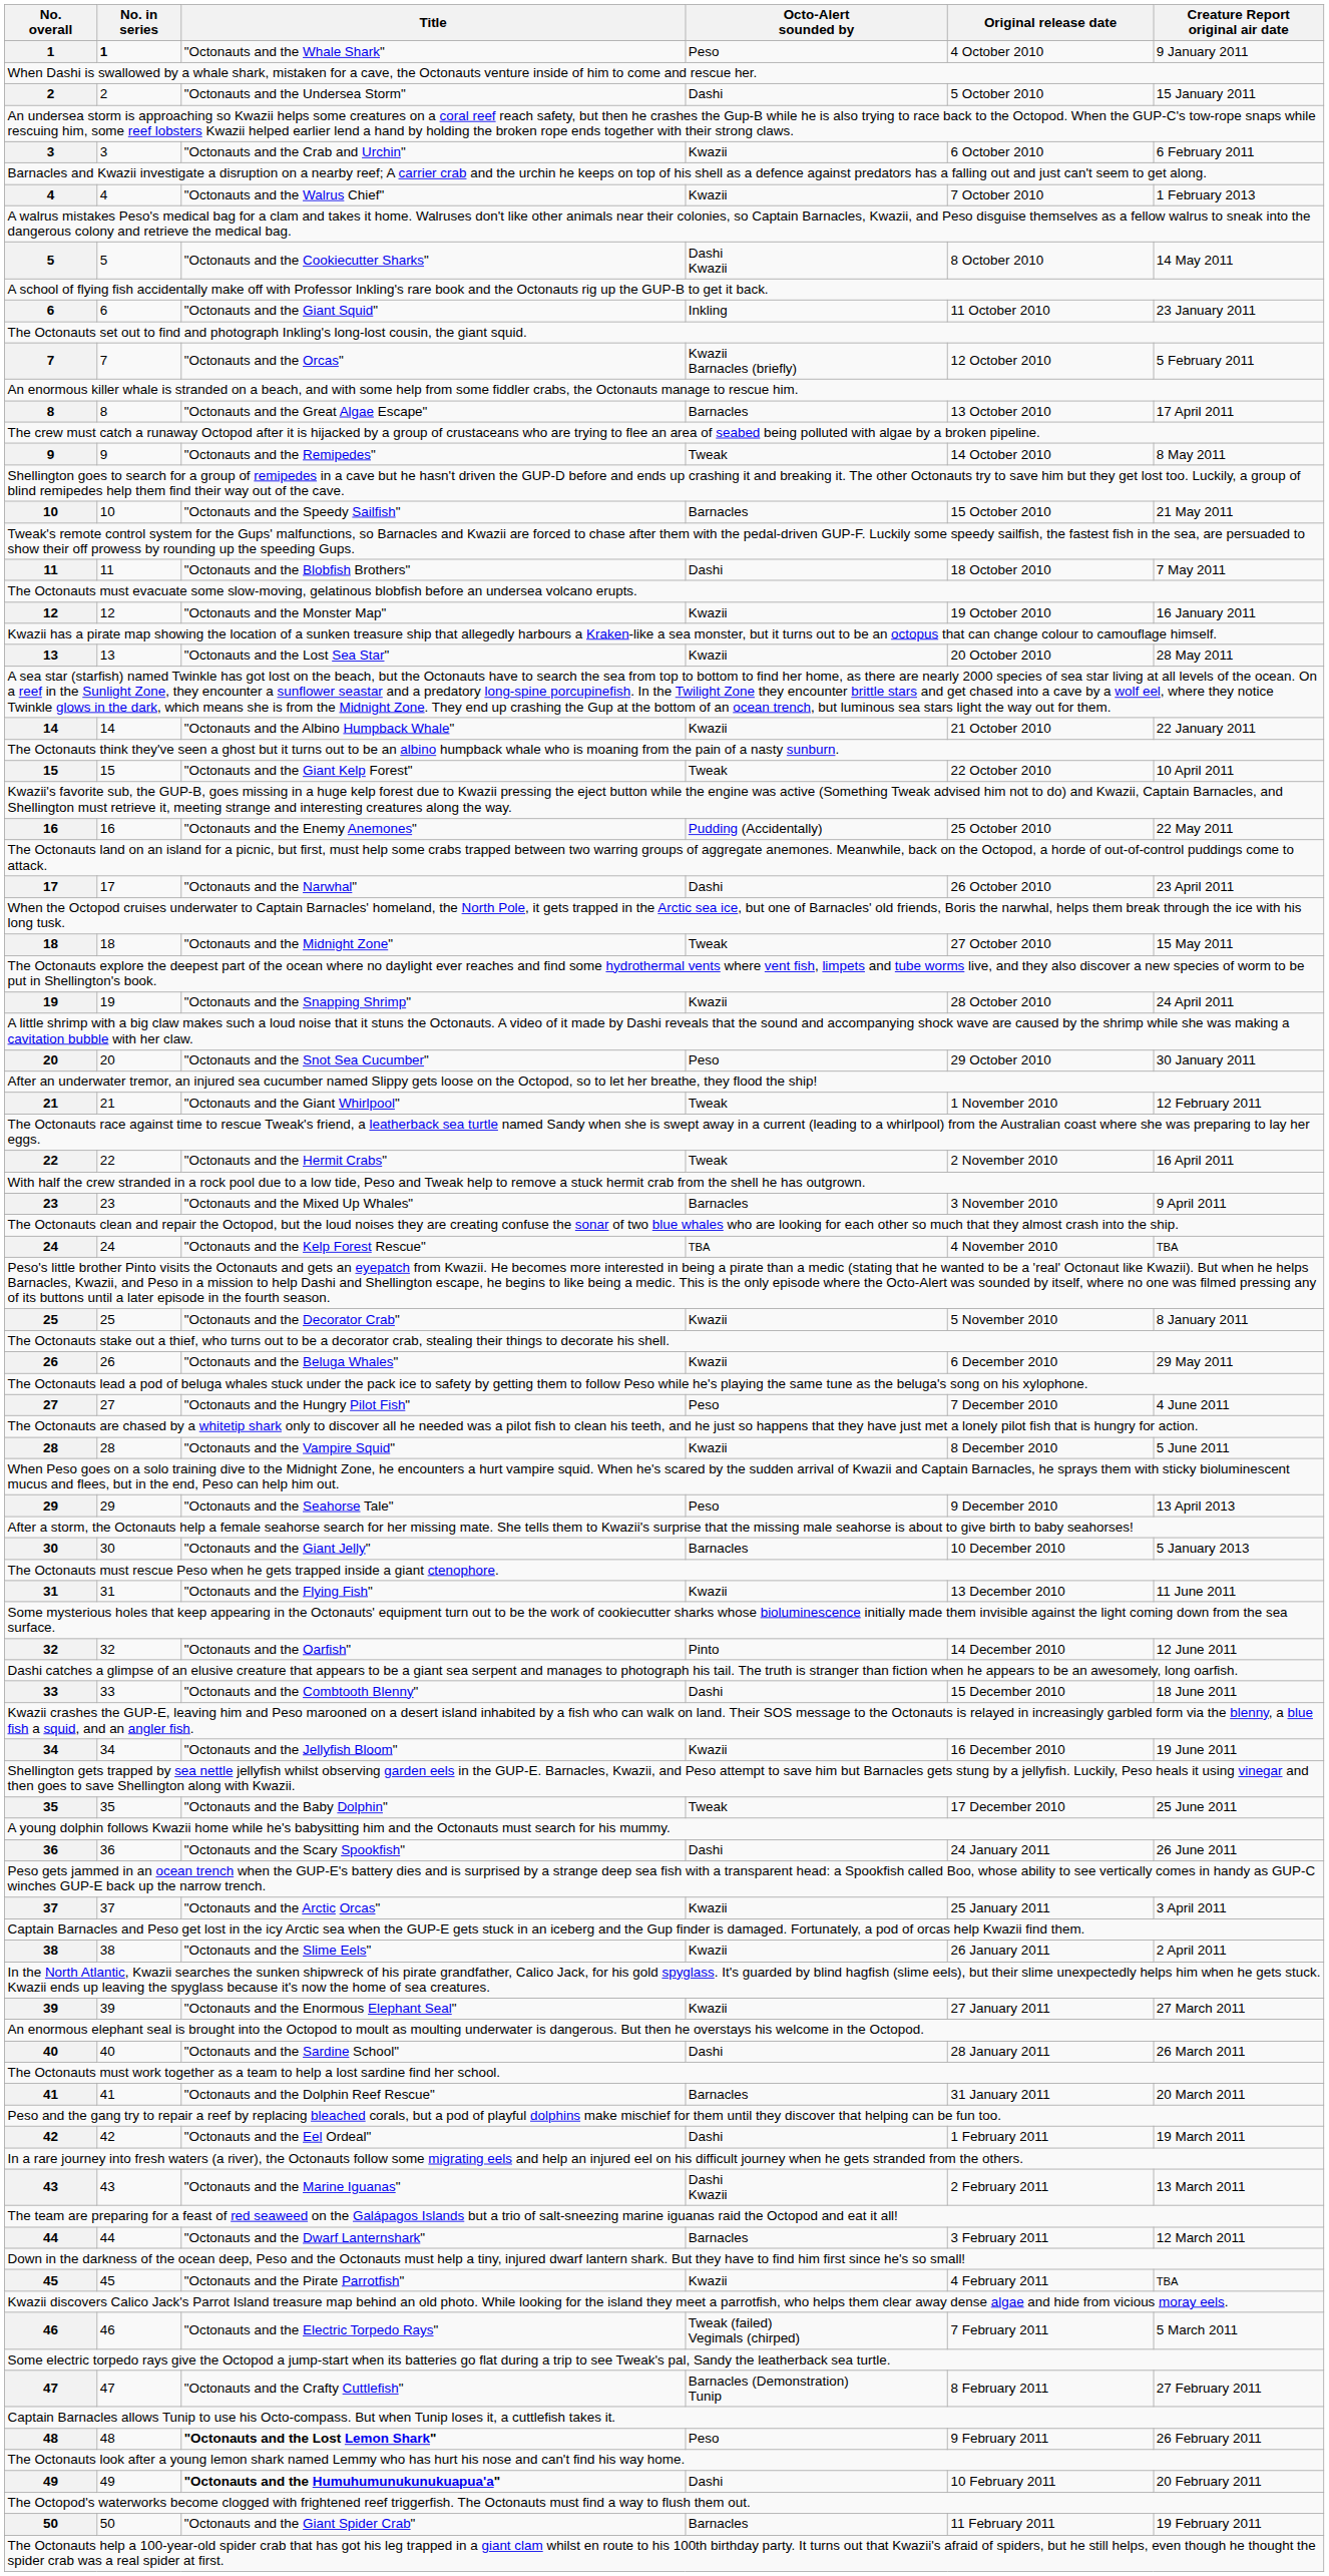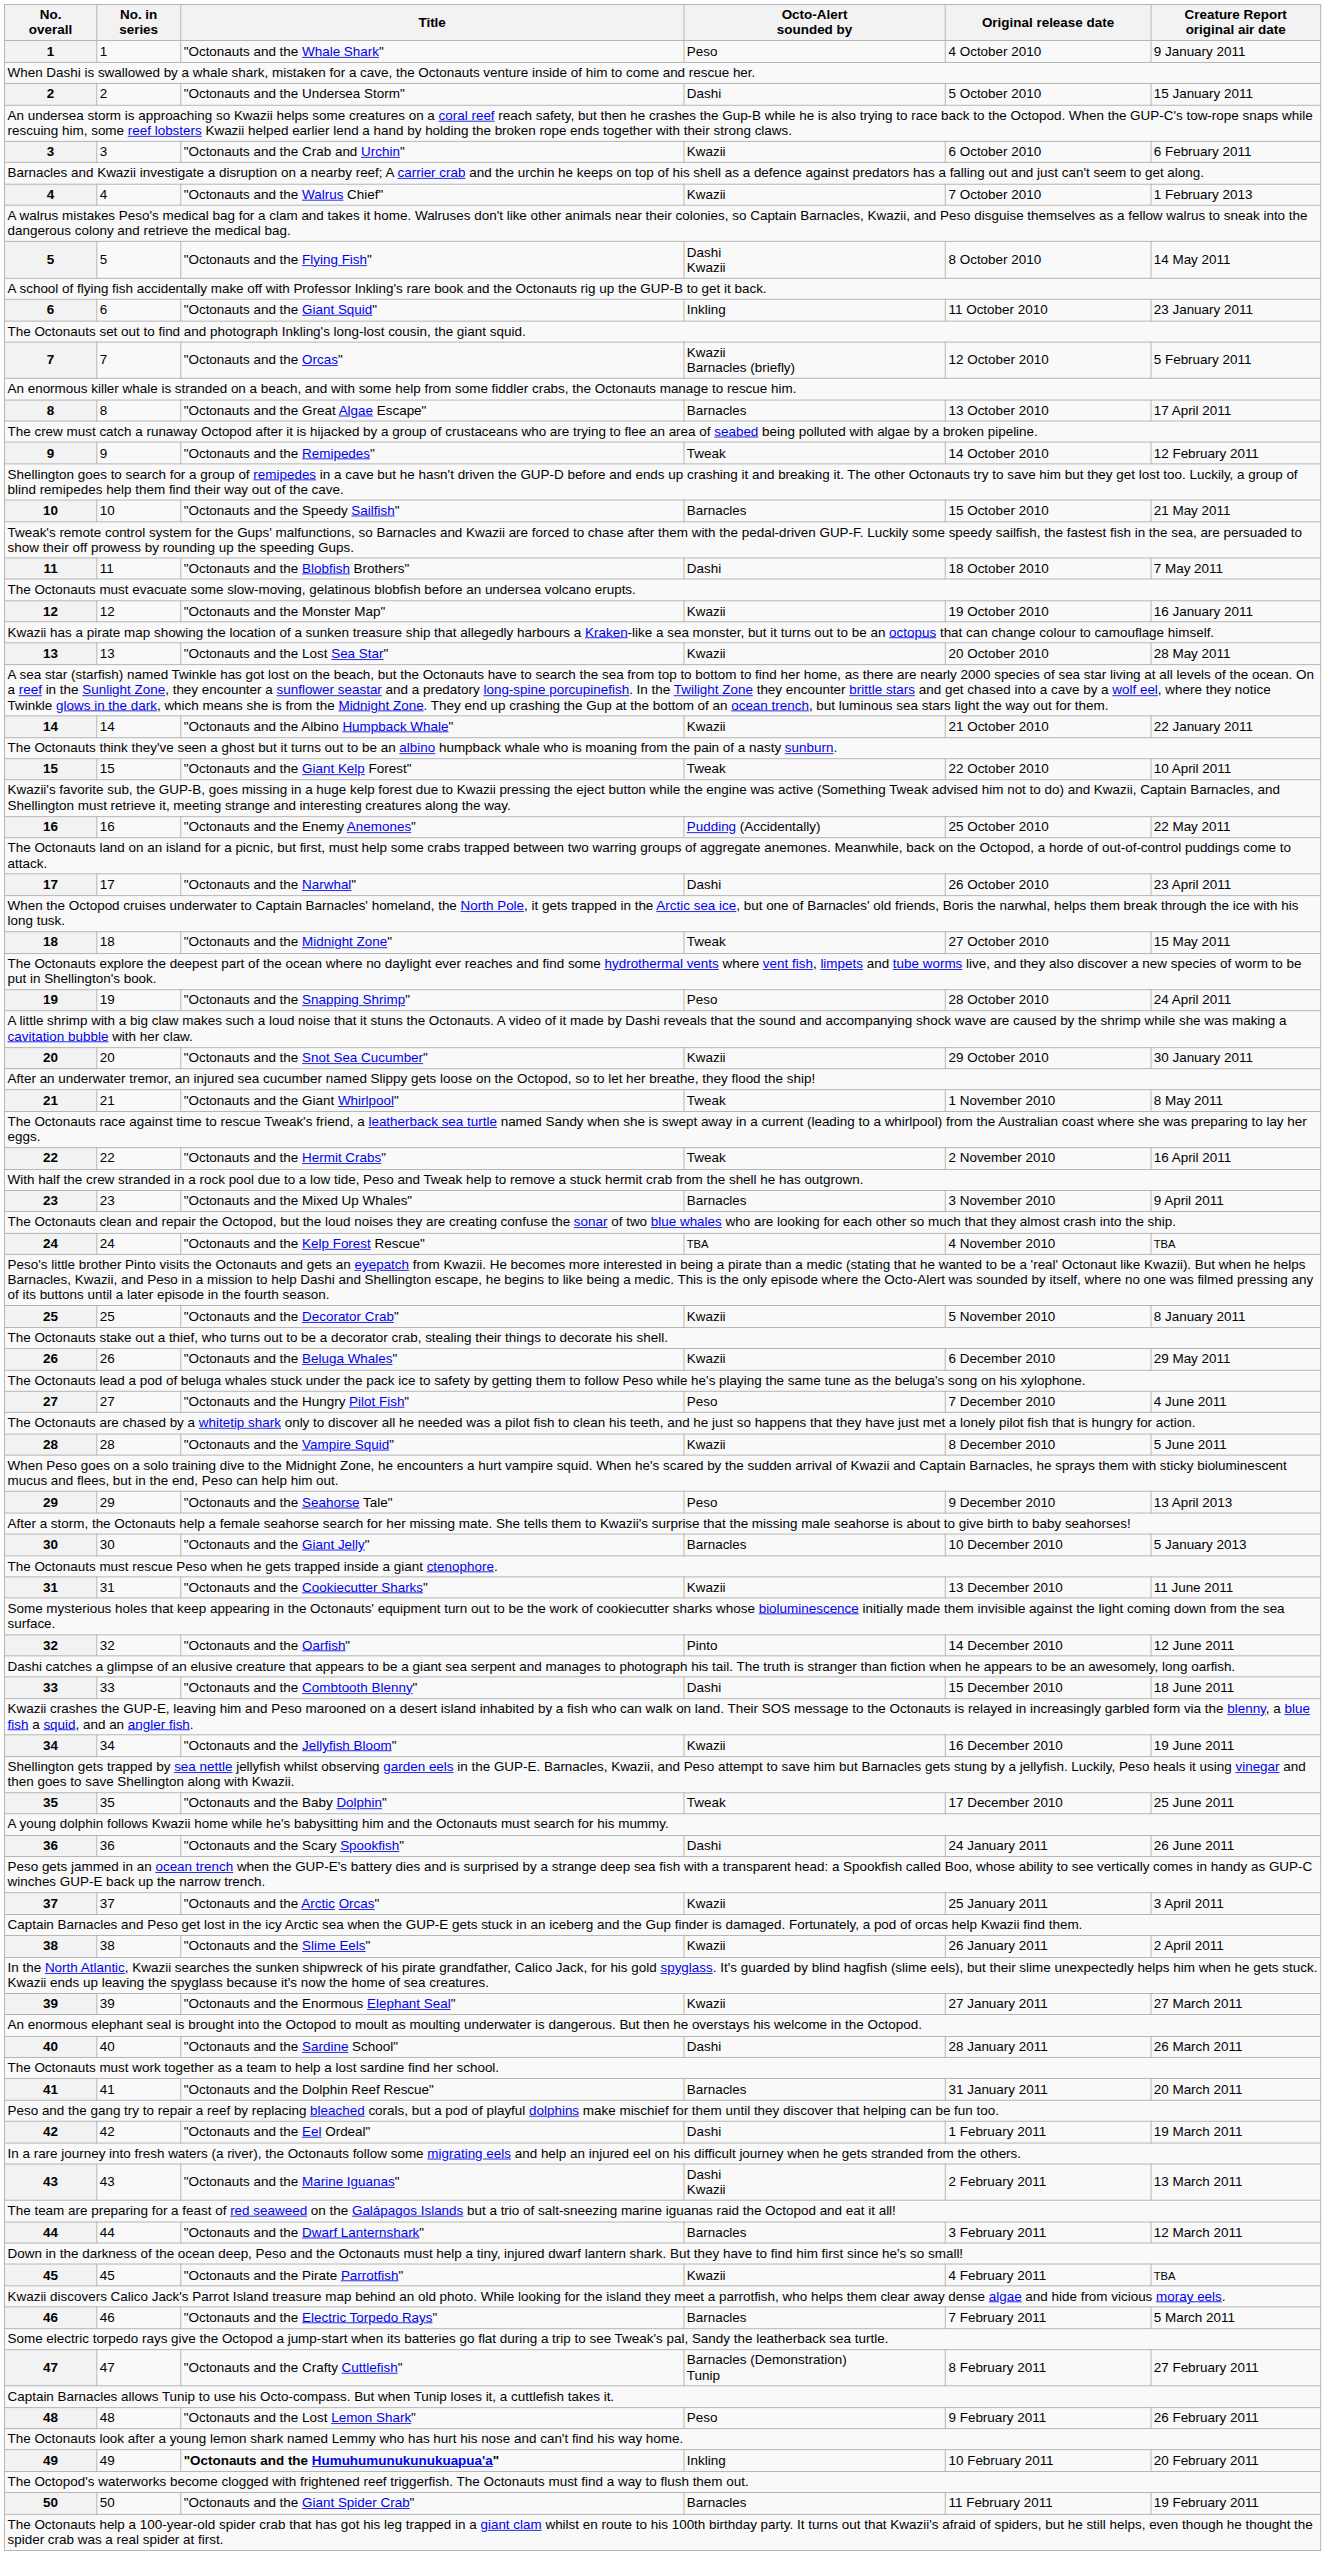row 2 | No. in series: bold -> normal
row 10 | Title: "Octonauts and the Cookiecutter Sharks" -> "Octonauts and the Flying Fish"
row 18 | Creature Report original air date: 8 May 2011 -> 12 February 2011
row 38 | Octo-Alert sounded by: Kwazii -> Peso
row 40 | Octo-Alert sounded by: Peso -> Kwazii
row 42 | Creature Report original air date: 12 February 2011 -> 8 May 2011
row 62 | Title: "Octonauts and the Flying Fish" -> "Octonauts and the Cookiecutter Sharks"
row 92 | Octo-Alert sounded by: Tweak (failed) Vegimals (chirped) -> Barnacles
row 96 | Title: bold -> normal
row 98 | Octo-Alert sounded by: Dashi -> Inkling
